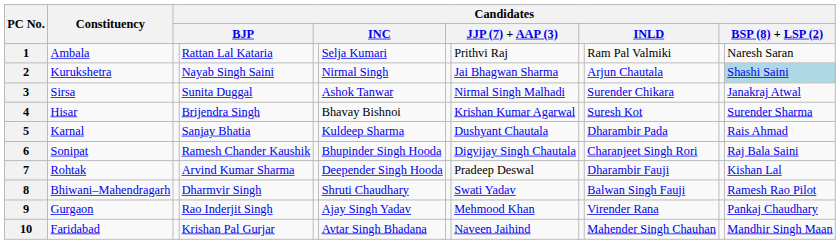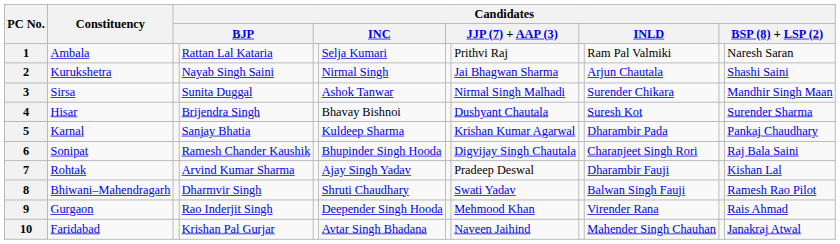2 | column 12: lightblue background -> no background
3 | column 12: Janakraj Atwal -> Mandhir Singh Maan
4 | column 8: Krishan Kumar Agarwal -> Dushyant Chautala
5 | column 8: Dushyant Chautala -> Krishan Kumar Agarwal
5 | column 12: Rais Ahmad -> Pankaj Chaudhary
7 | column 6: Deepender Singh Hooda -> Ajay Singh Yadav
9 | column 6: Ajay Singh Yadav -> Deepender Singh Hooda
9 | column 12: Pankaj Chaudhary -> Rais Ahmad
10 | column 12: Mandhir Singh Maan -> Janakraj Atwal
